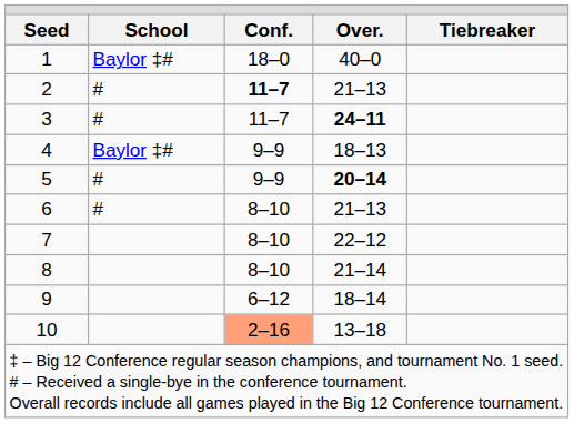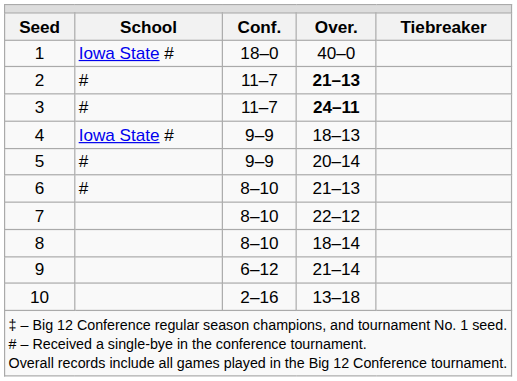1 | column 2: Baylor ‡# -> Iowa State #
2 | column 3: bold -> normal
2 | column 4: normal -> bold
4 | column 2: Baylor ‡# -> Iowa State #
5 | column 4: bold -> normal
8 | column 4: 21–14 -> 18–14
9 | column 4: 18–14 -> 21–14
10 | column 3: lightsalmon background -> no background
